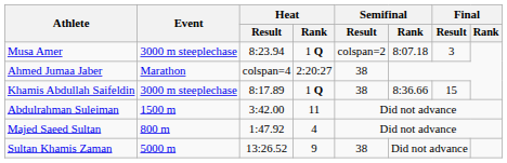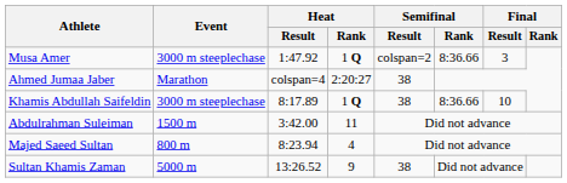Musa Amer | Heat / Result: 8:23.94 -> 1:47.92
Musa Amer | Semifinal / Rank: 8:07.18 -> 8:36.66
Khamis Abdullah Saifeldin | Final / Result: 15 -> 10
Majed Saeed Sultan | Heat / Result: 1:47.92 -> 8:23.94
